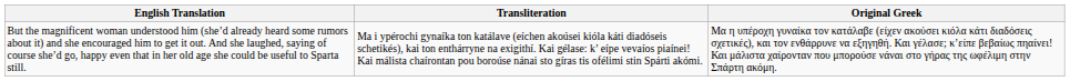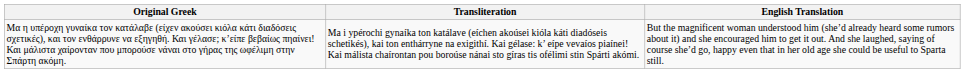columns swapped: Original Greek <-> English Translation
